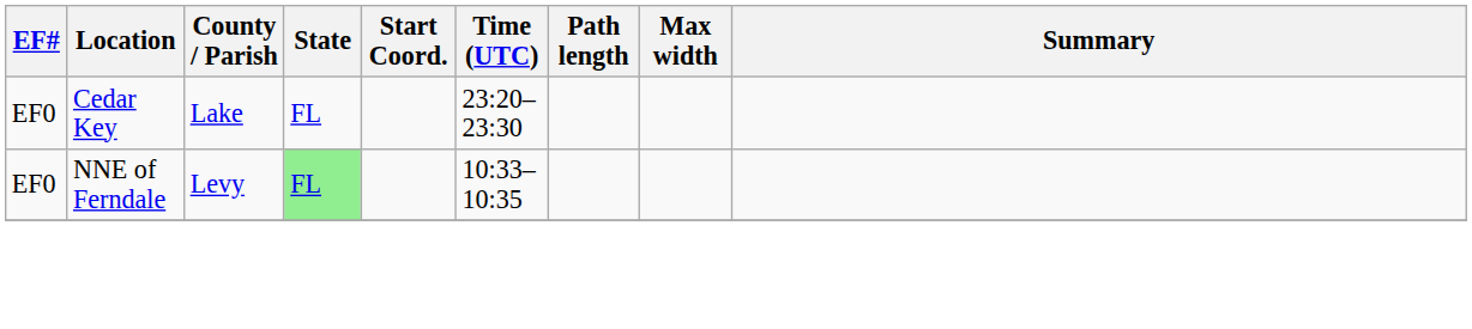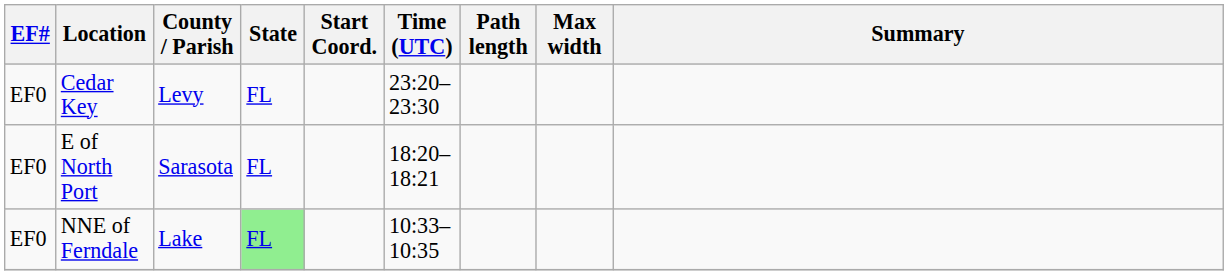Cedar Key | County / Parish: Lake -> Levy
+ row: EF0 | E of North Port | Sarasota | FL | 18:20–18:21
NNE of Ferndale | County / Parish: Levy -> Lake
